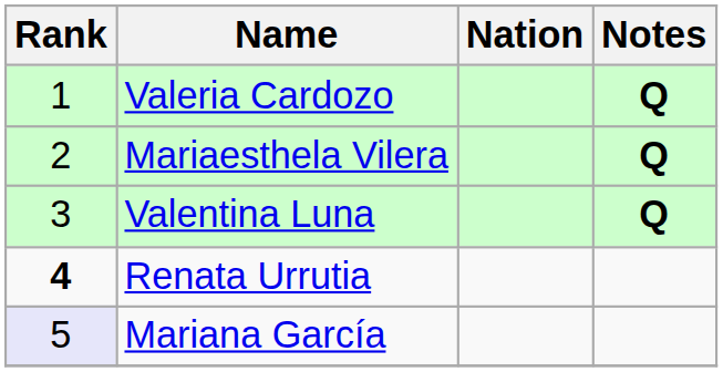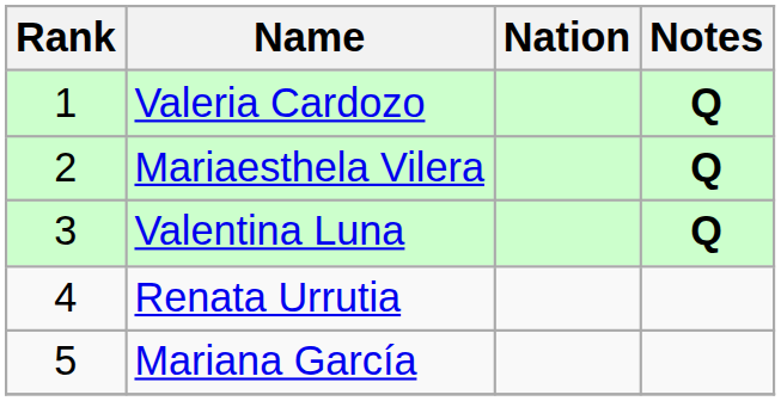Renata Urrutia | Rank: bold -> normal
Mariana García | Rank: lavender background -> no background
